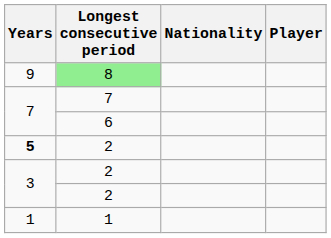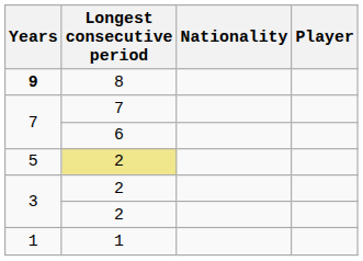9 | Years: normal -> bold
9 | Longest consecutive period: lightgreen background -> no background
5 | Years: bold -> normal
5 | Longest consecutive period: no background -> khaki background
